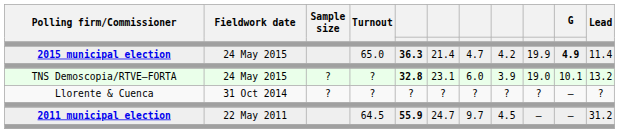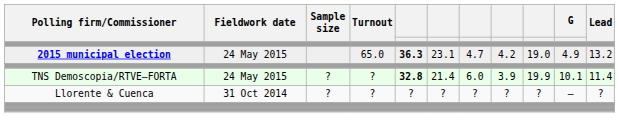2015 municipal election | column 6: 21.4 -> 23.1
2015 municipal election | column 9: 19.9 -> 19.0
2015 municipal election | G: bold -> normal
2015 municipal election | Lead: 11.4 -> 13.2
TNS Demoscopia/RTVE–FORTA | column 6: 23.1 -> 21.4
TNS Demoscopia/RTVE–FORTA | column 9: 19.0 -> 19.9
TNS Demoscopia/RTVE–FORTA | Lead: 13.2 -> 11.4
- row: 2011 municipal election | 22 May 2011 | 64.5 | 55.9 | 24.7 | 9.7 | 4.5 | – | – | 31.2
